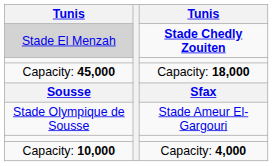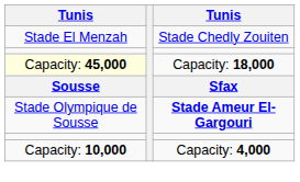Stade El Menzah | column 1: lightgrey background -> no background
Stade El Menzah | column 3: bold -> normal
Capacity: 45,000 | column 1: no background -> lightyellow background
Stade Olympique de Sousse | column 3: normal -> bold
